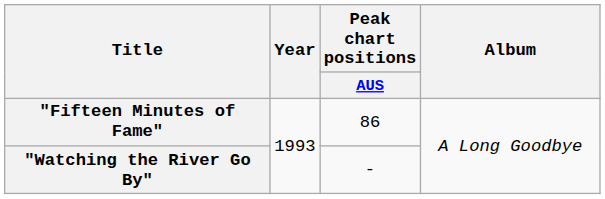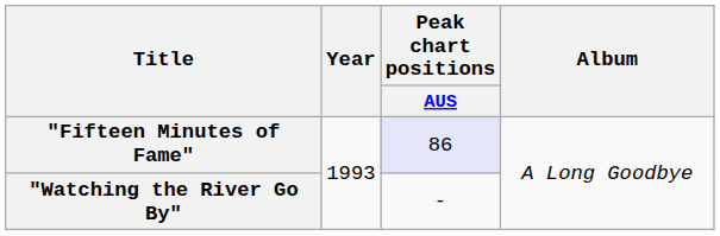"Fifteen Minutes of Fame" | Peak chart positions / AUS: no background -> lavender background
